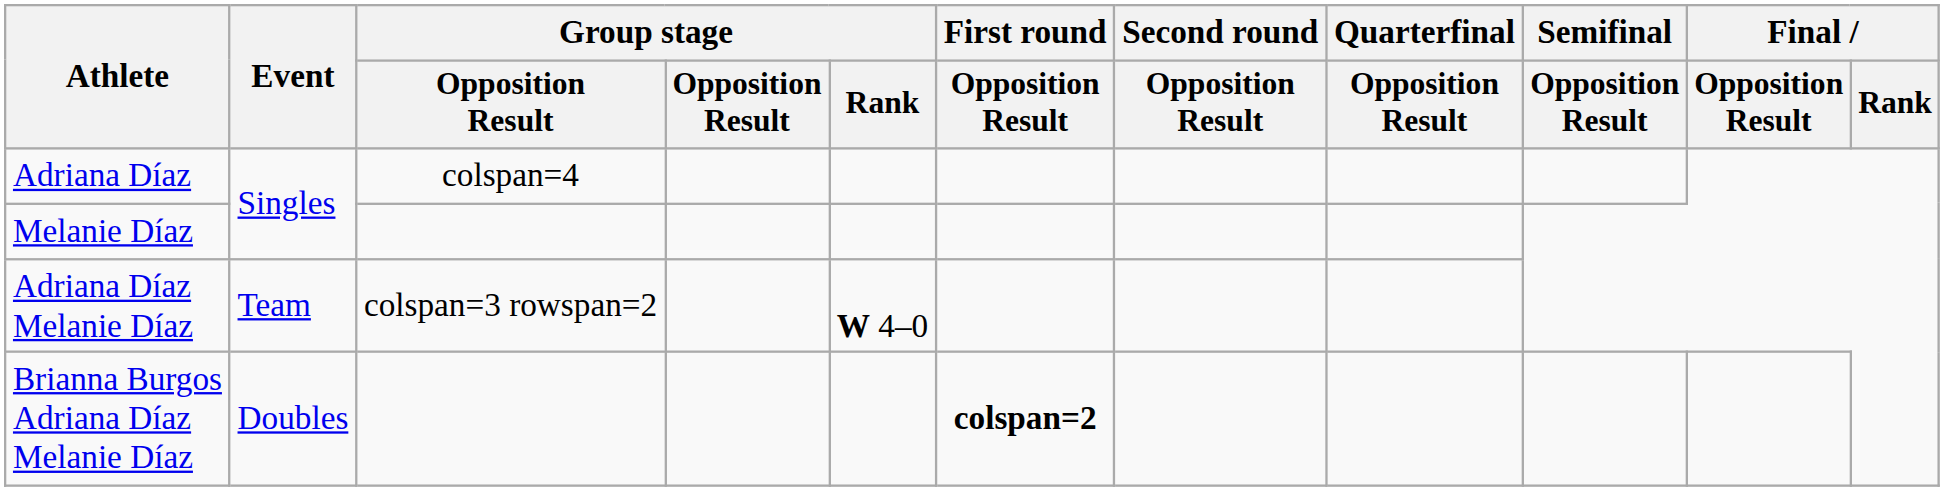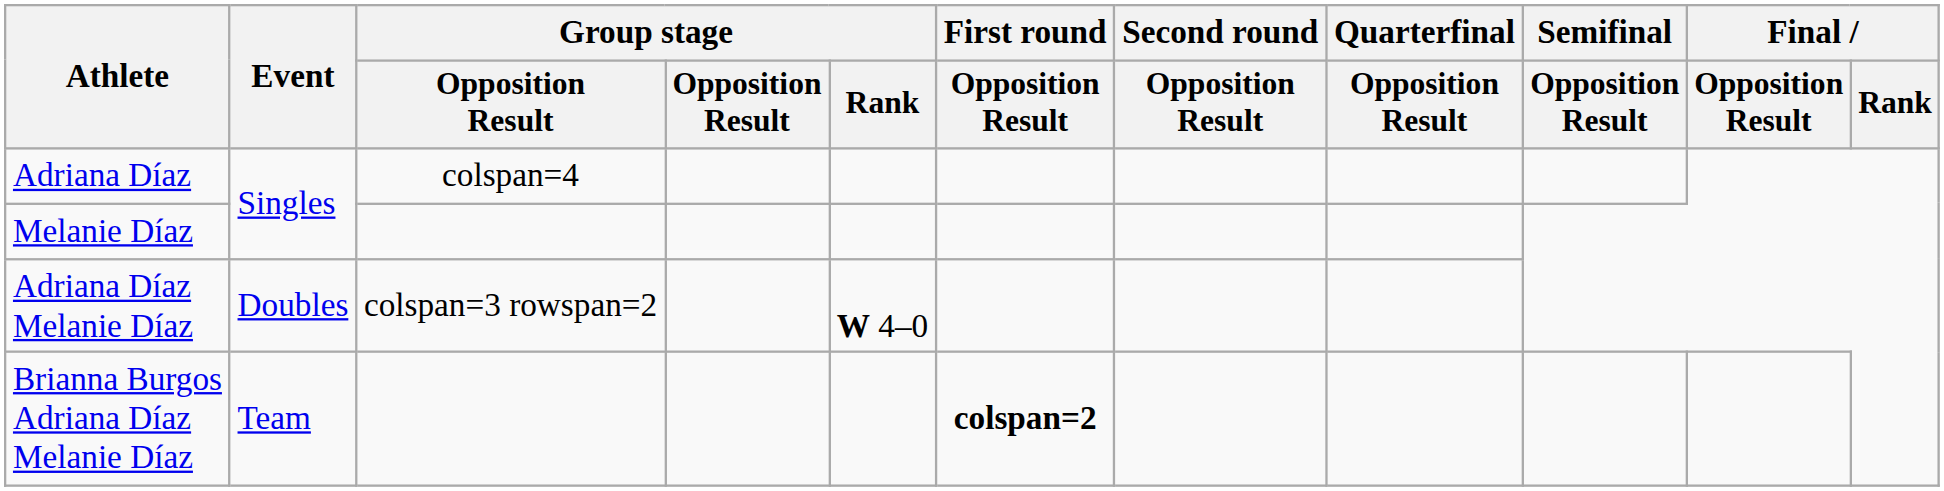Adriana Díaz Melanie Díaz | Event: Team -> Doubles
Brianna Burgos Adriana Díaz Melanie Díaz | Event: Doubles -> Team
